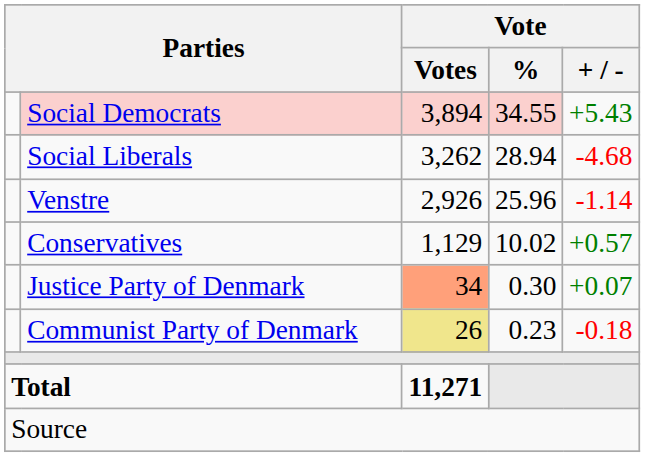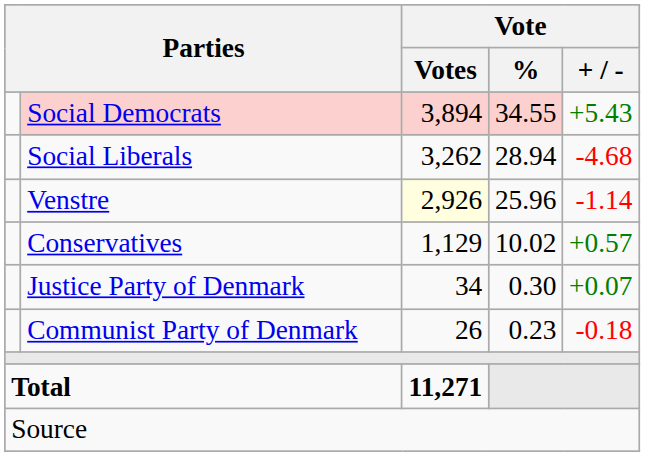Venstre | Vote / Votes: no background -> lightyellow background
Justice Party of Denmark | Vote / Votes: lightsalmon background -> no background
Communist Party of Denmark | Vote / Votes: khaki background -> no background
